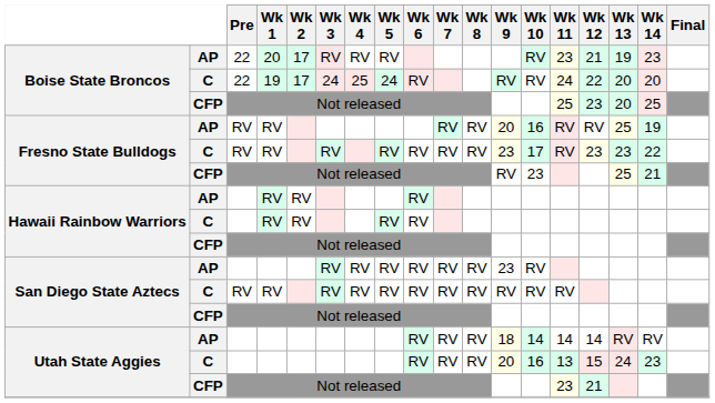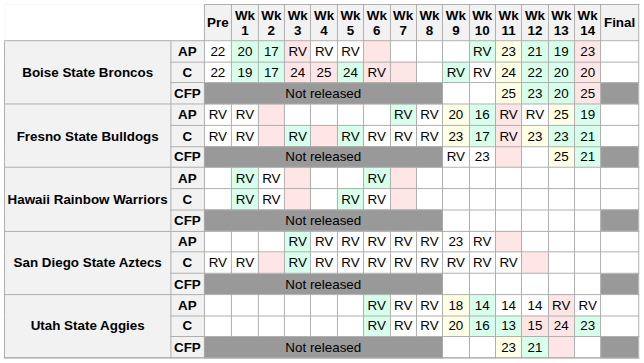Fresno State Bulldogs / C | Wk 14: 22 -> 21
